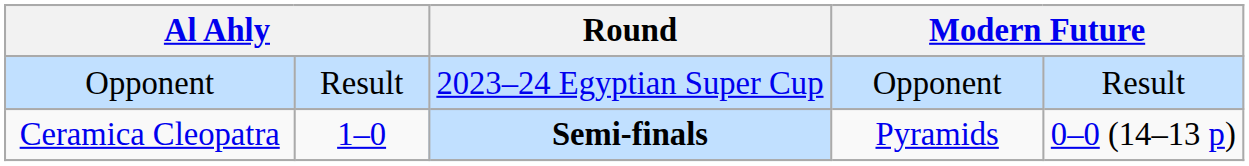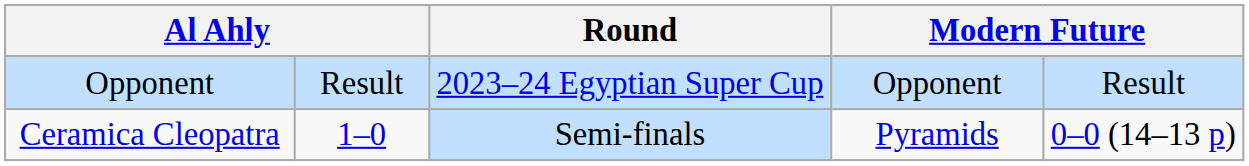Ceramica Cleopatra | Round: bold -> normal
